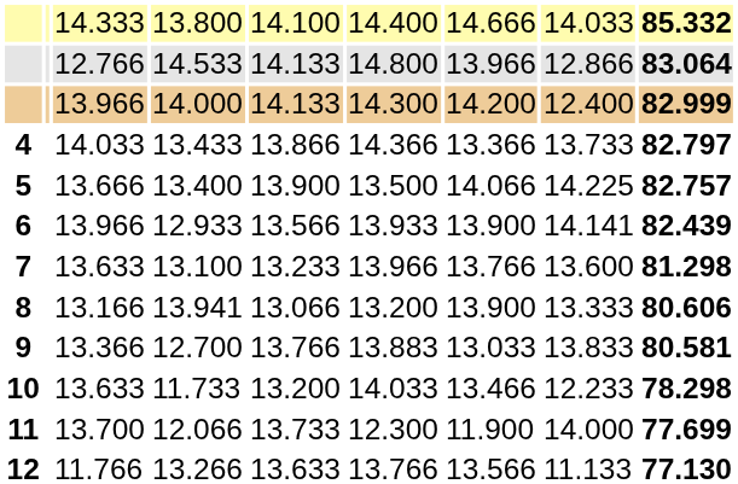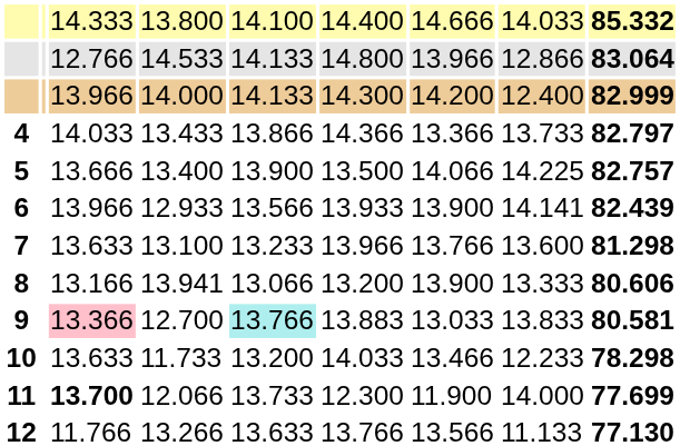12.700 | column 2: no background -> pink background
12.700 | column 4: no background -> paleturquoise background
12.066 | column 2: normal -> bold
